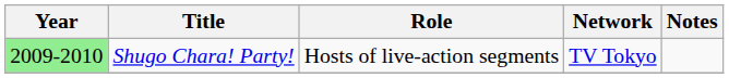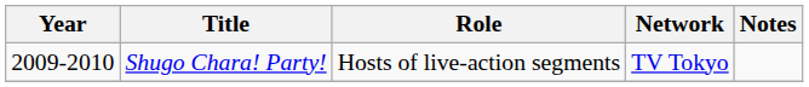Shugo Chara! Party! | Year: lightgreen background -> no background
